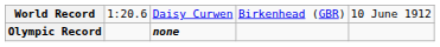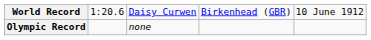Olympic Record | column 3: bold -> normal
